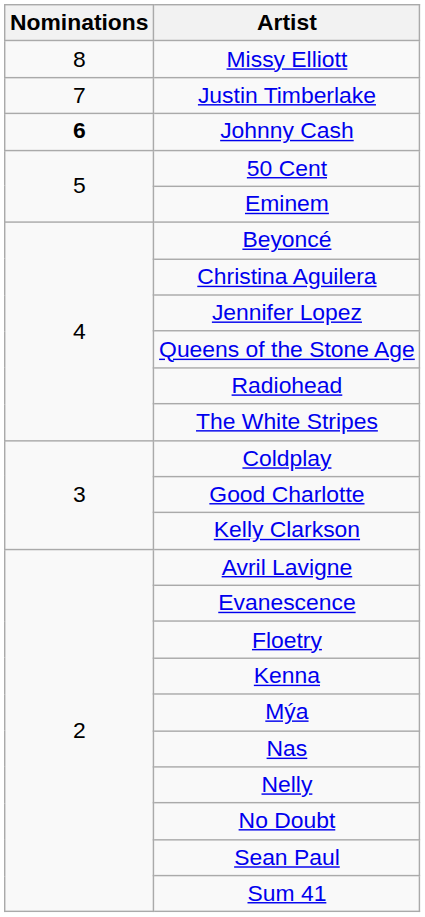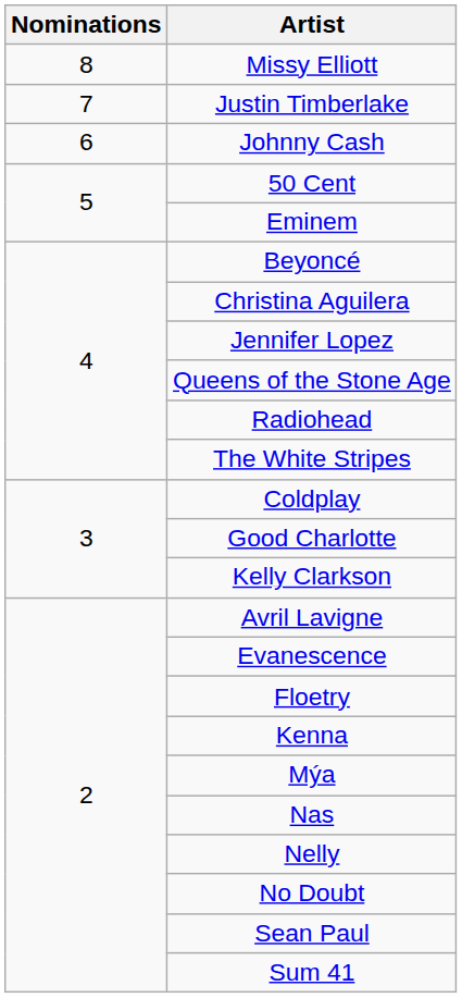Johnny Cash | Nominations: bold -> normal
